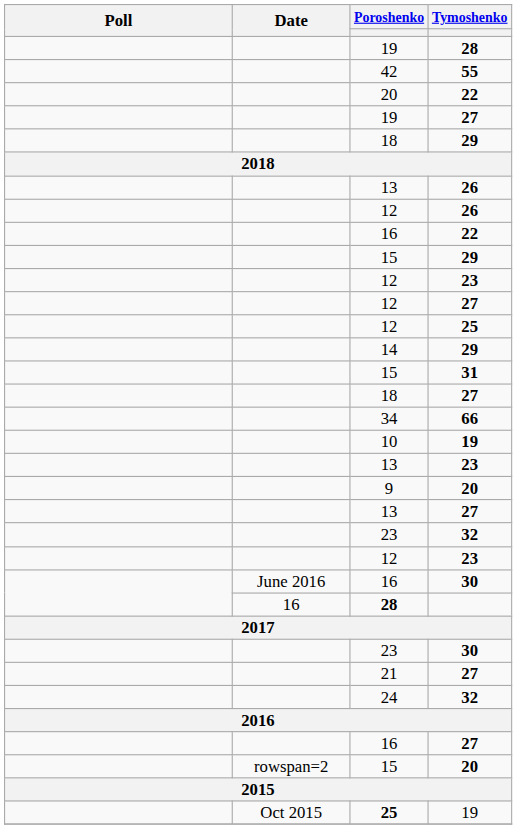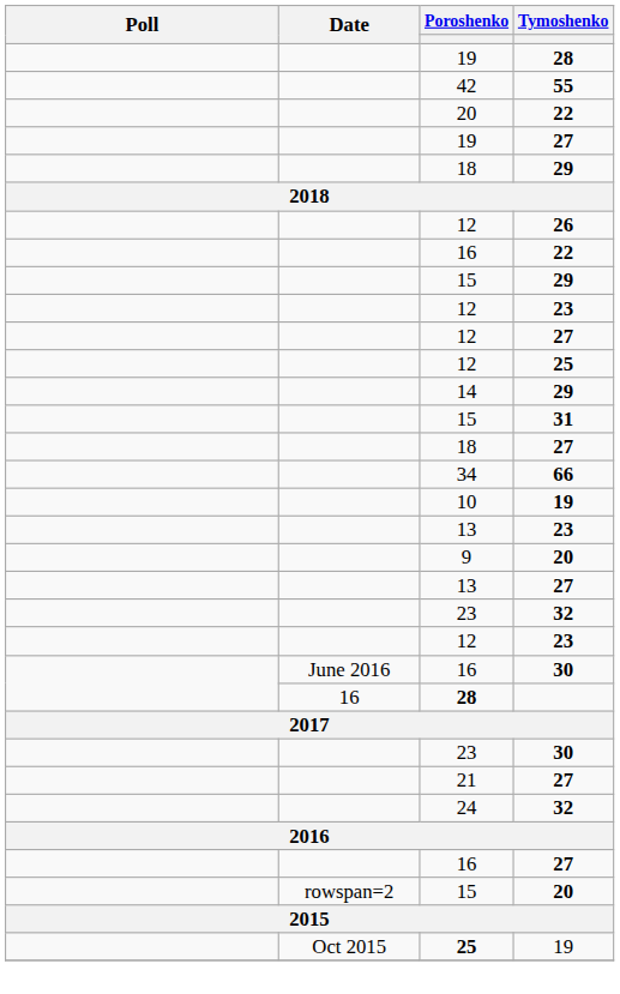- row: 13 | 26
